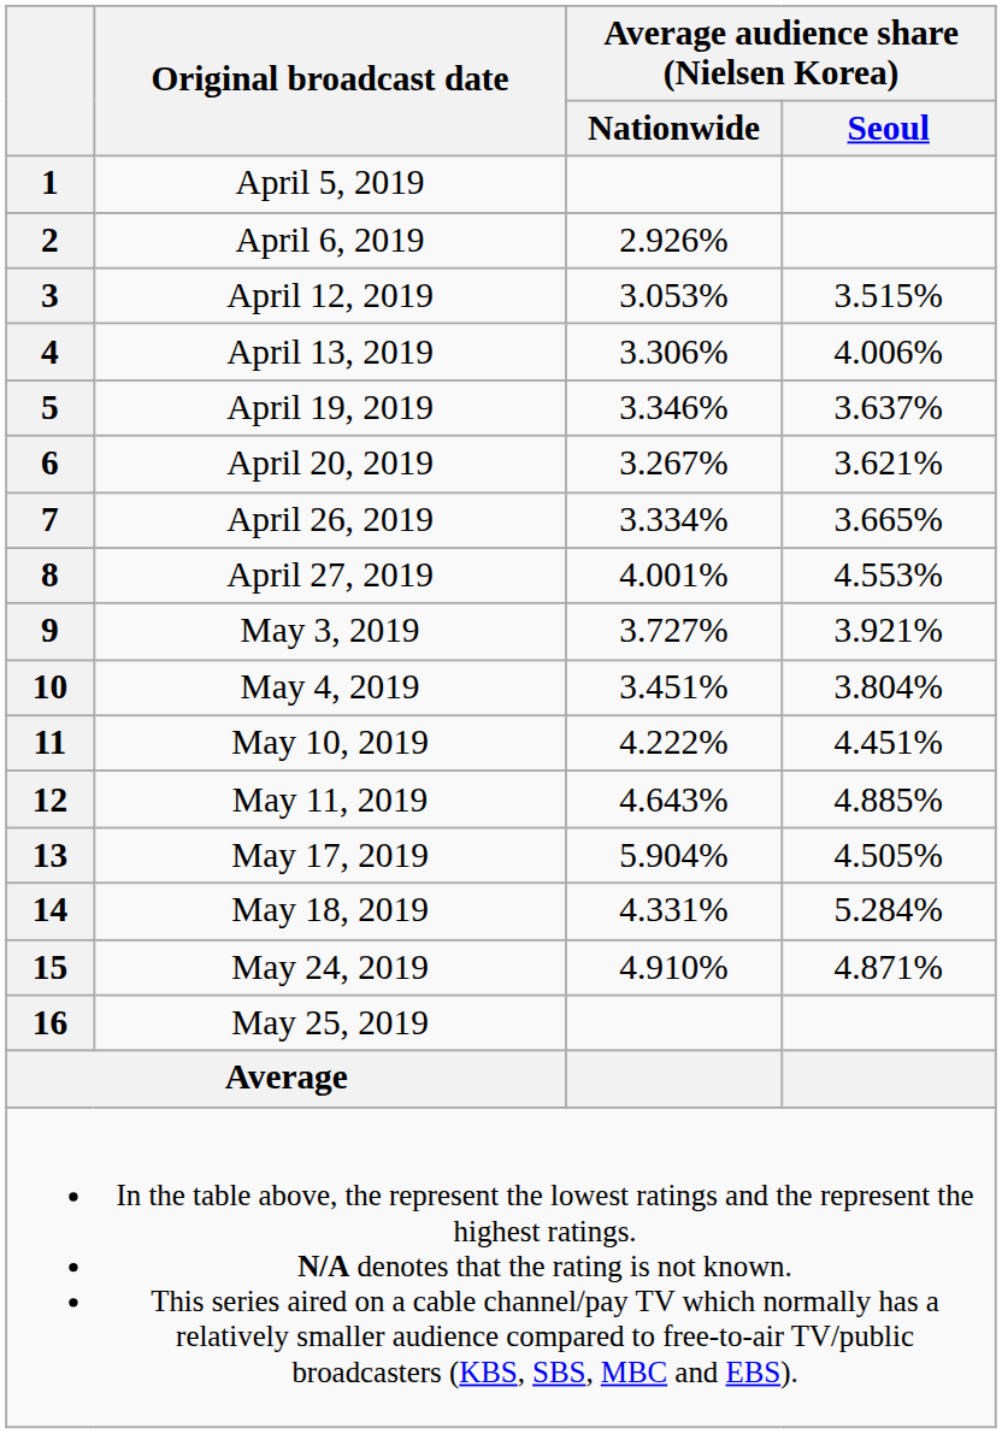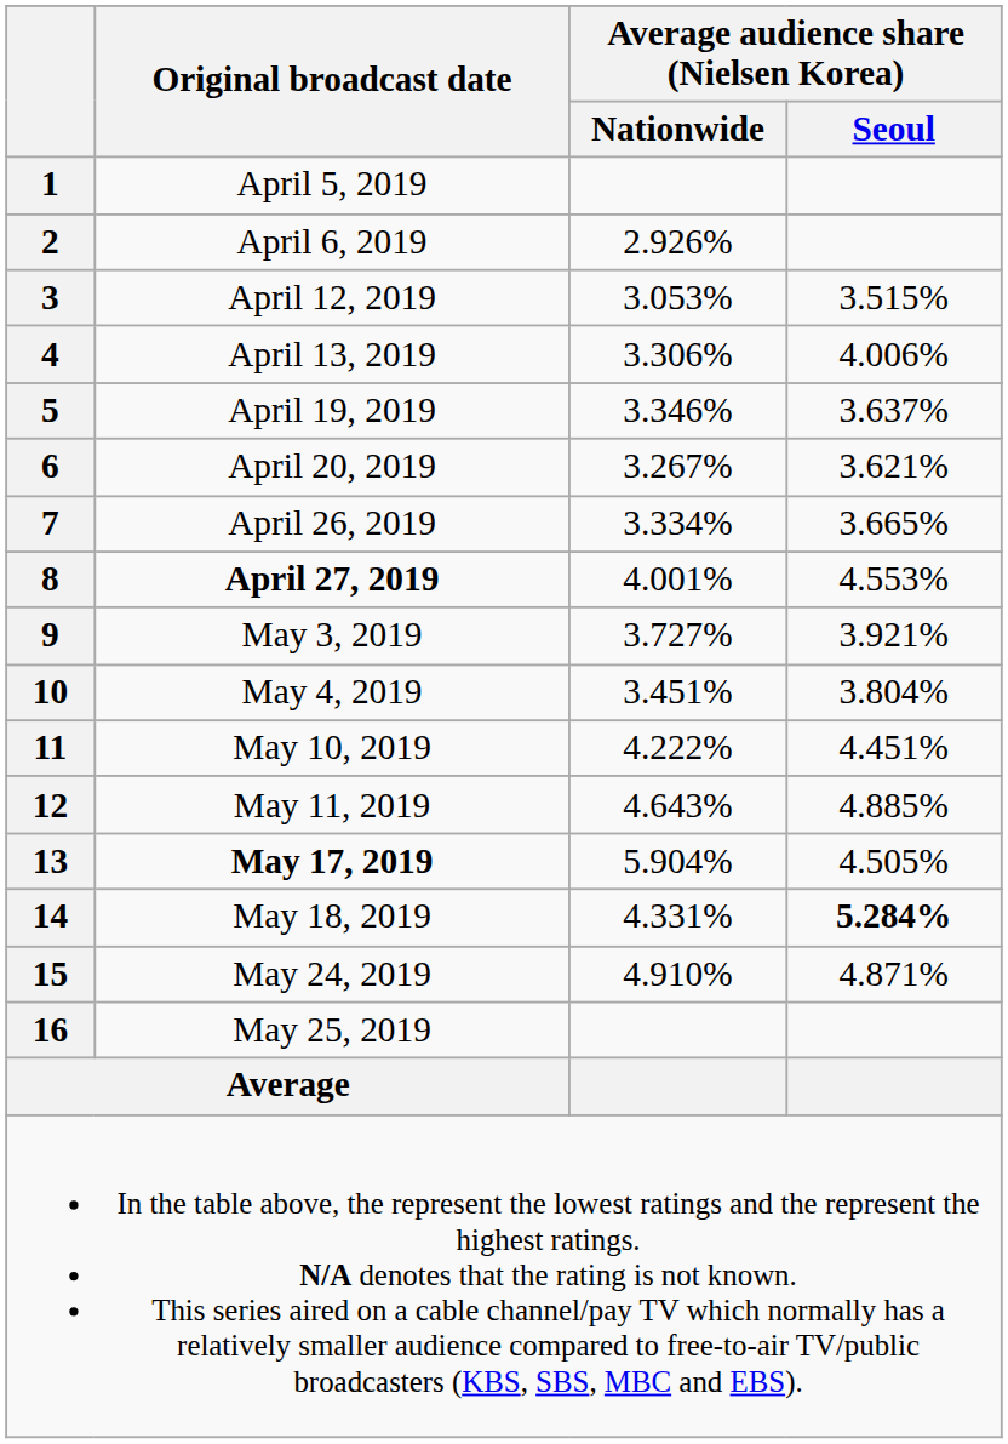8 | Original broadcast date: normal -> bold
13 | Original broadcast date: normal -> bold
14 | Average audience share (Nielsen Korea) / Seoul: normal -> bold
